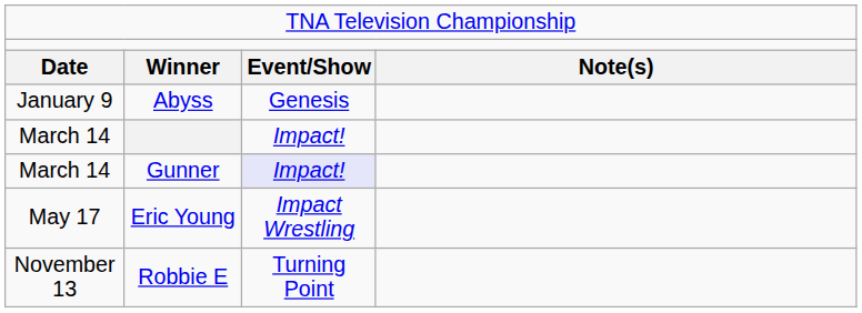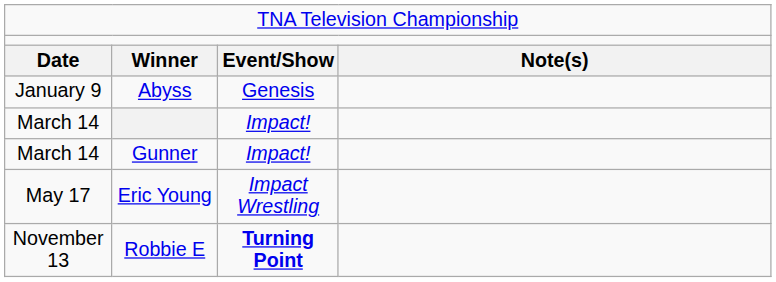March 14 / Gunner | column 3: lavender background -> no background
November 13 | column 3: normal -> bold
